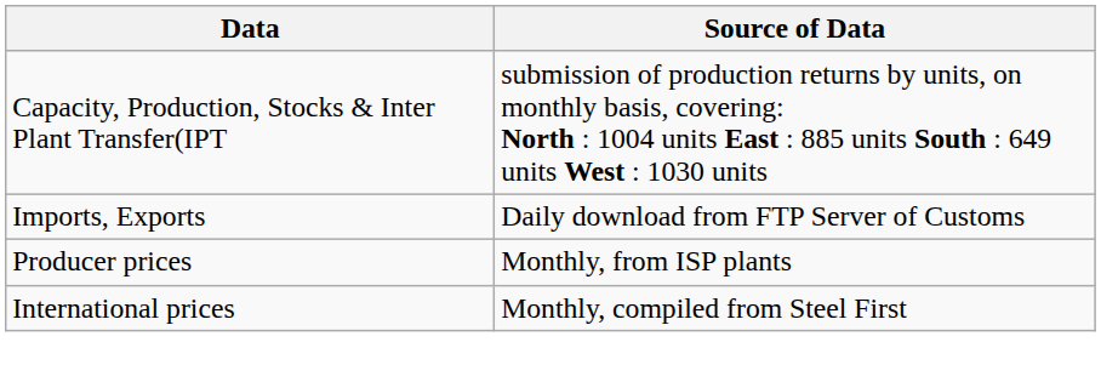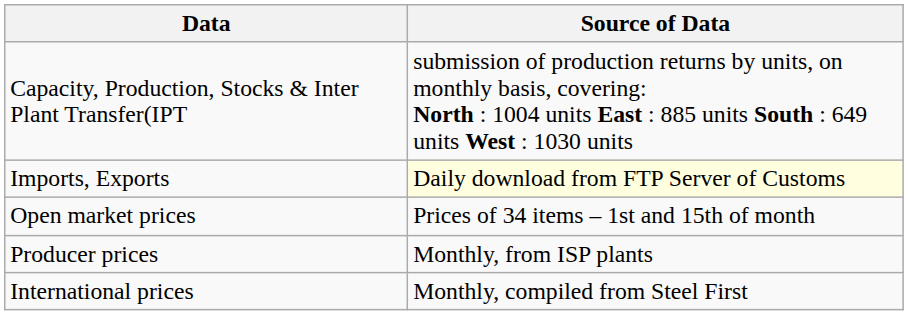Imports, Exports | Source of Data: no background -> lightyellow background
+ row: Open market prices | Prices of 34 items – 1st and 15th of month
